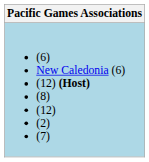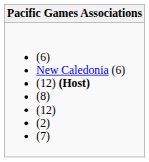row 2 | column 1: lightblue background -> no background
